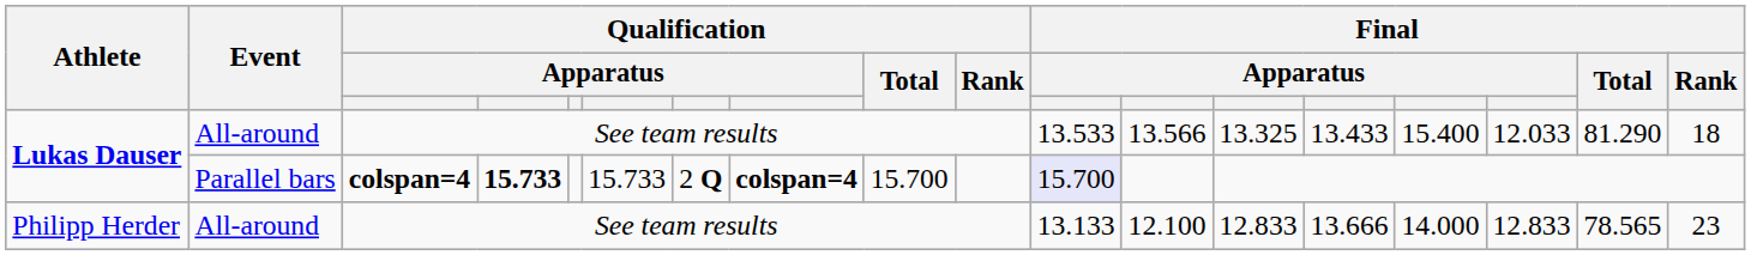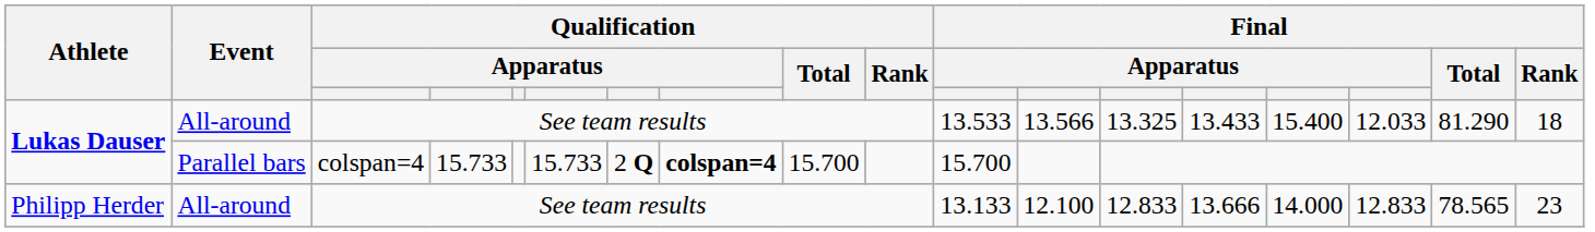Lukas Dauser / Parallel bars | column 3: bold -> normal
Lukas Dauser / Parallel bars | column 4: bold -> normal
Lukas Dauser / Parallel bars | column 11: lavender background -> no background
